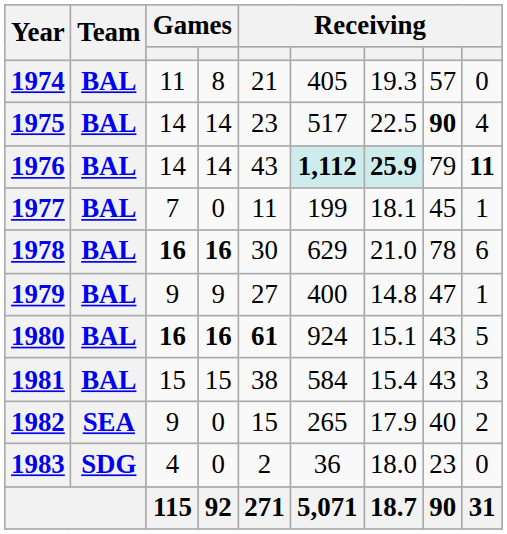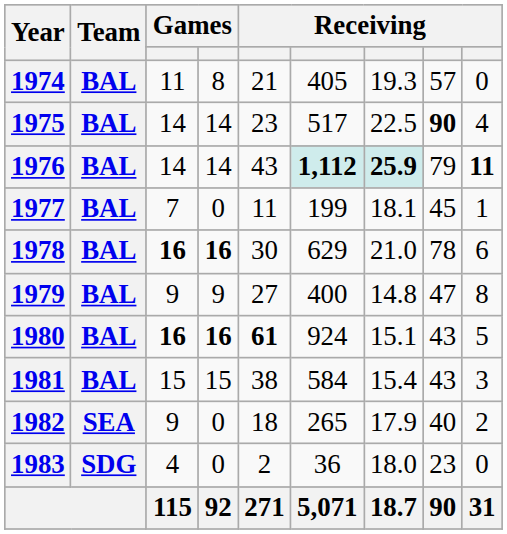1979 | column 9: 1 -> 8
1982 | column 5: 15 -> 18
